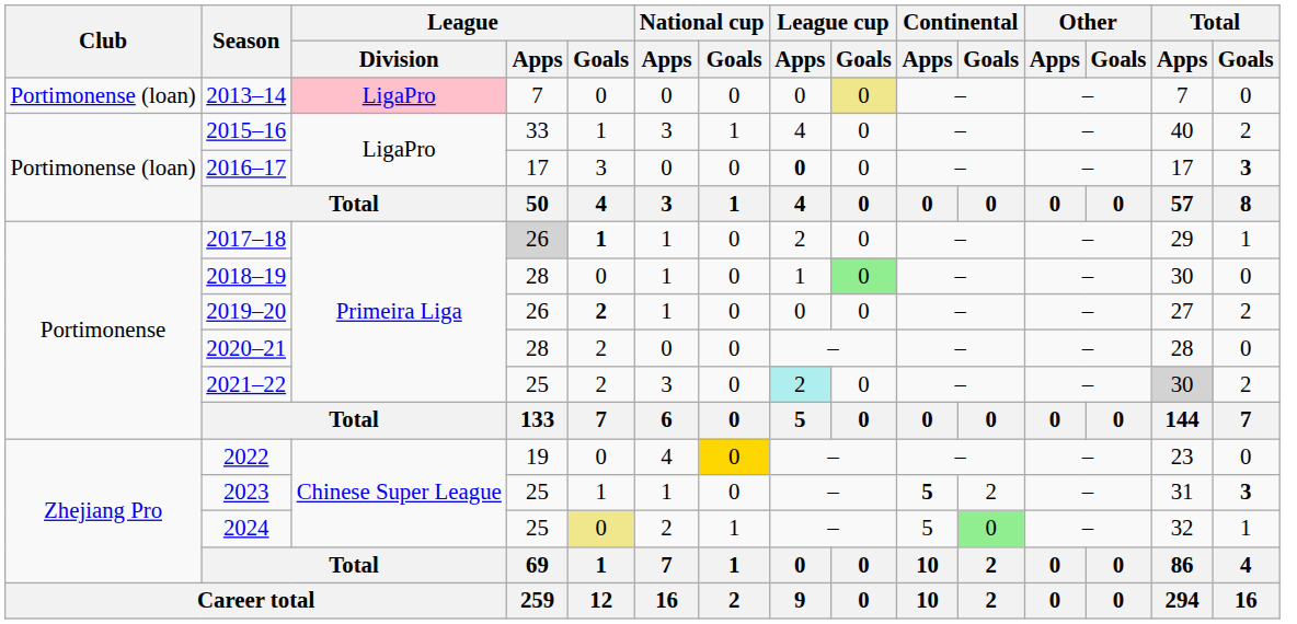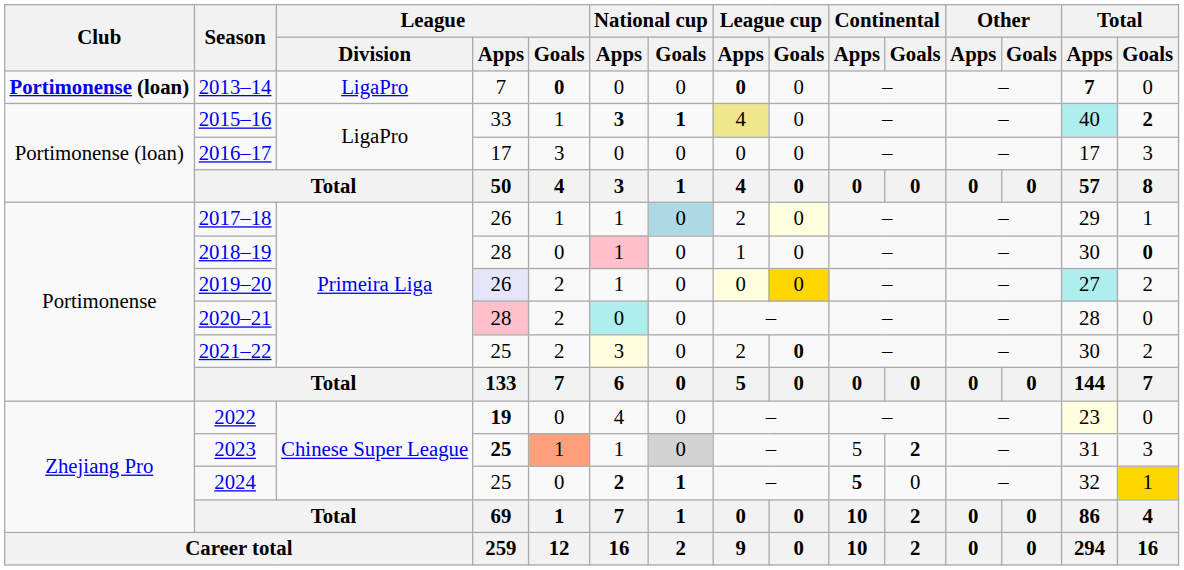2013–14 | Club: normal -> bold
2013–14 | League / Division: pink background -> no background
2013–14 | League / Goals: normal -> bold
2013–14 | League cup / Apps: normal -> bold
2013–14 | League cup / Goals: khaki background -> no background
2013–14 | Total / Apps: normal -> bold
2015–16 | National cup / Apps: normal -> bold
2015–16 | National cup / Goals: normal -> bold
2015–16 | League cup / Apps: no background -> khaki background
2015–16 | Total / Apps: no background -> paleturquoise background
2015–16 | Total / Goals: normal -> bold
2016–17 | League cup / Apps: bold -> normal
2016–17 | Total / Goals: bold -> normal
2017–18 | League / Apps: lightgrey background -> no background
2017–18 | League / Goals: bold -> normal
2017–18 | National cup / Goals: no background -> lightblue background
2017–18 | League cup / Goals: no background -> lightyellow background
2018–19 | National cup / Apps: no background -> pink background
2018–19 | League cup / Goals: lightgreen background -> no background
2018–19 | Total / Goals: normal -> bold
2019–20 | League / Apps: no background -> lavender background
2019–20 | League / Goals: bold -> normal
2019–20 | League cup / Apps: no background -> lightyellow background
2019–20 | League cup / Goals: no background -> gold background
2019–20 | Total / Apps: no background -> paleturquoise background
2020–21 | League / Apps: no background -> pink background
2020–21 | National cup / Apps: no background -> paleturquoise background
2021–22 | National cup / Apps: no background -> lightyellow background
2021–22 | League cup / Apps: paleturquoise background -> no background
2021–22 | League cup / Goals: normal -> bold
2021–22 | Total / Apps: lightgrey background -> no background
2022 | League / Apps: normal -> bold
2022 | National cup / Goals: gold background -> no background
2022 | Total / Apps: no background -> lightyellow background
2023 | League / Apps: normal -> bold
2023 | League / Goals: no background -> lightsalmon background
2023 | National cup / Goals: no background -> lightgrey background
2023 | Continental / Apps: bold -> normal
2023 | Continental / Goals: normal -> bold
2023 | Total / Goals: bold -> normal
2024 | League / Goals: khaki background -> no background
2024 | National cup / Apps: normal -> bold
2024 | National cup / Goals: normal -> bold
2024 | Continental / Apps: normal -> bold
2024 | Continental / Goals: lightgreen background -> no background
2024 | Total / Goals: no background -> gold background
